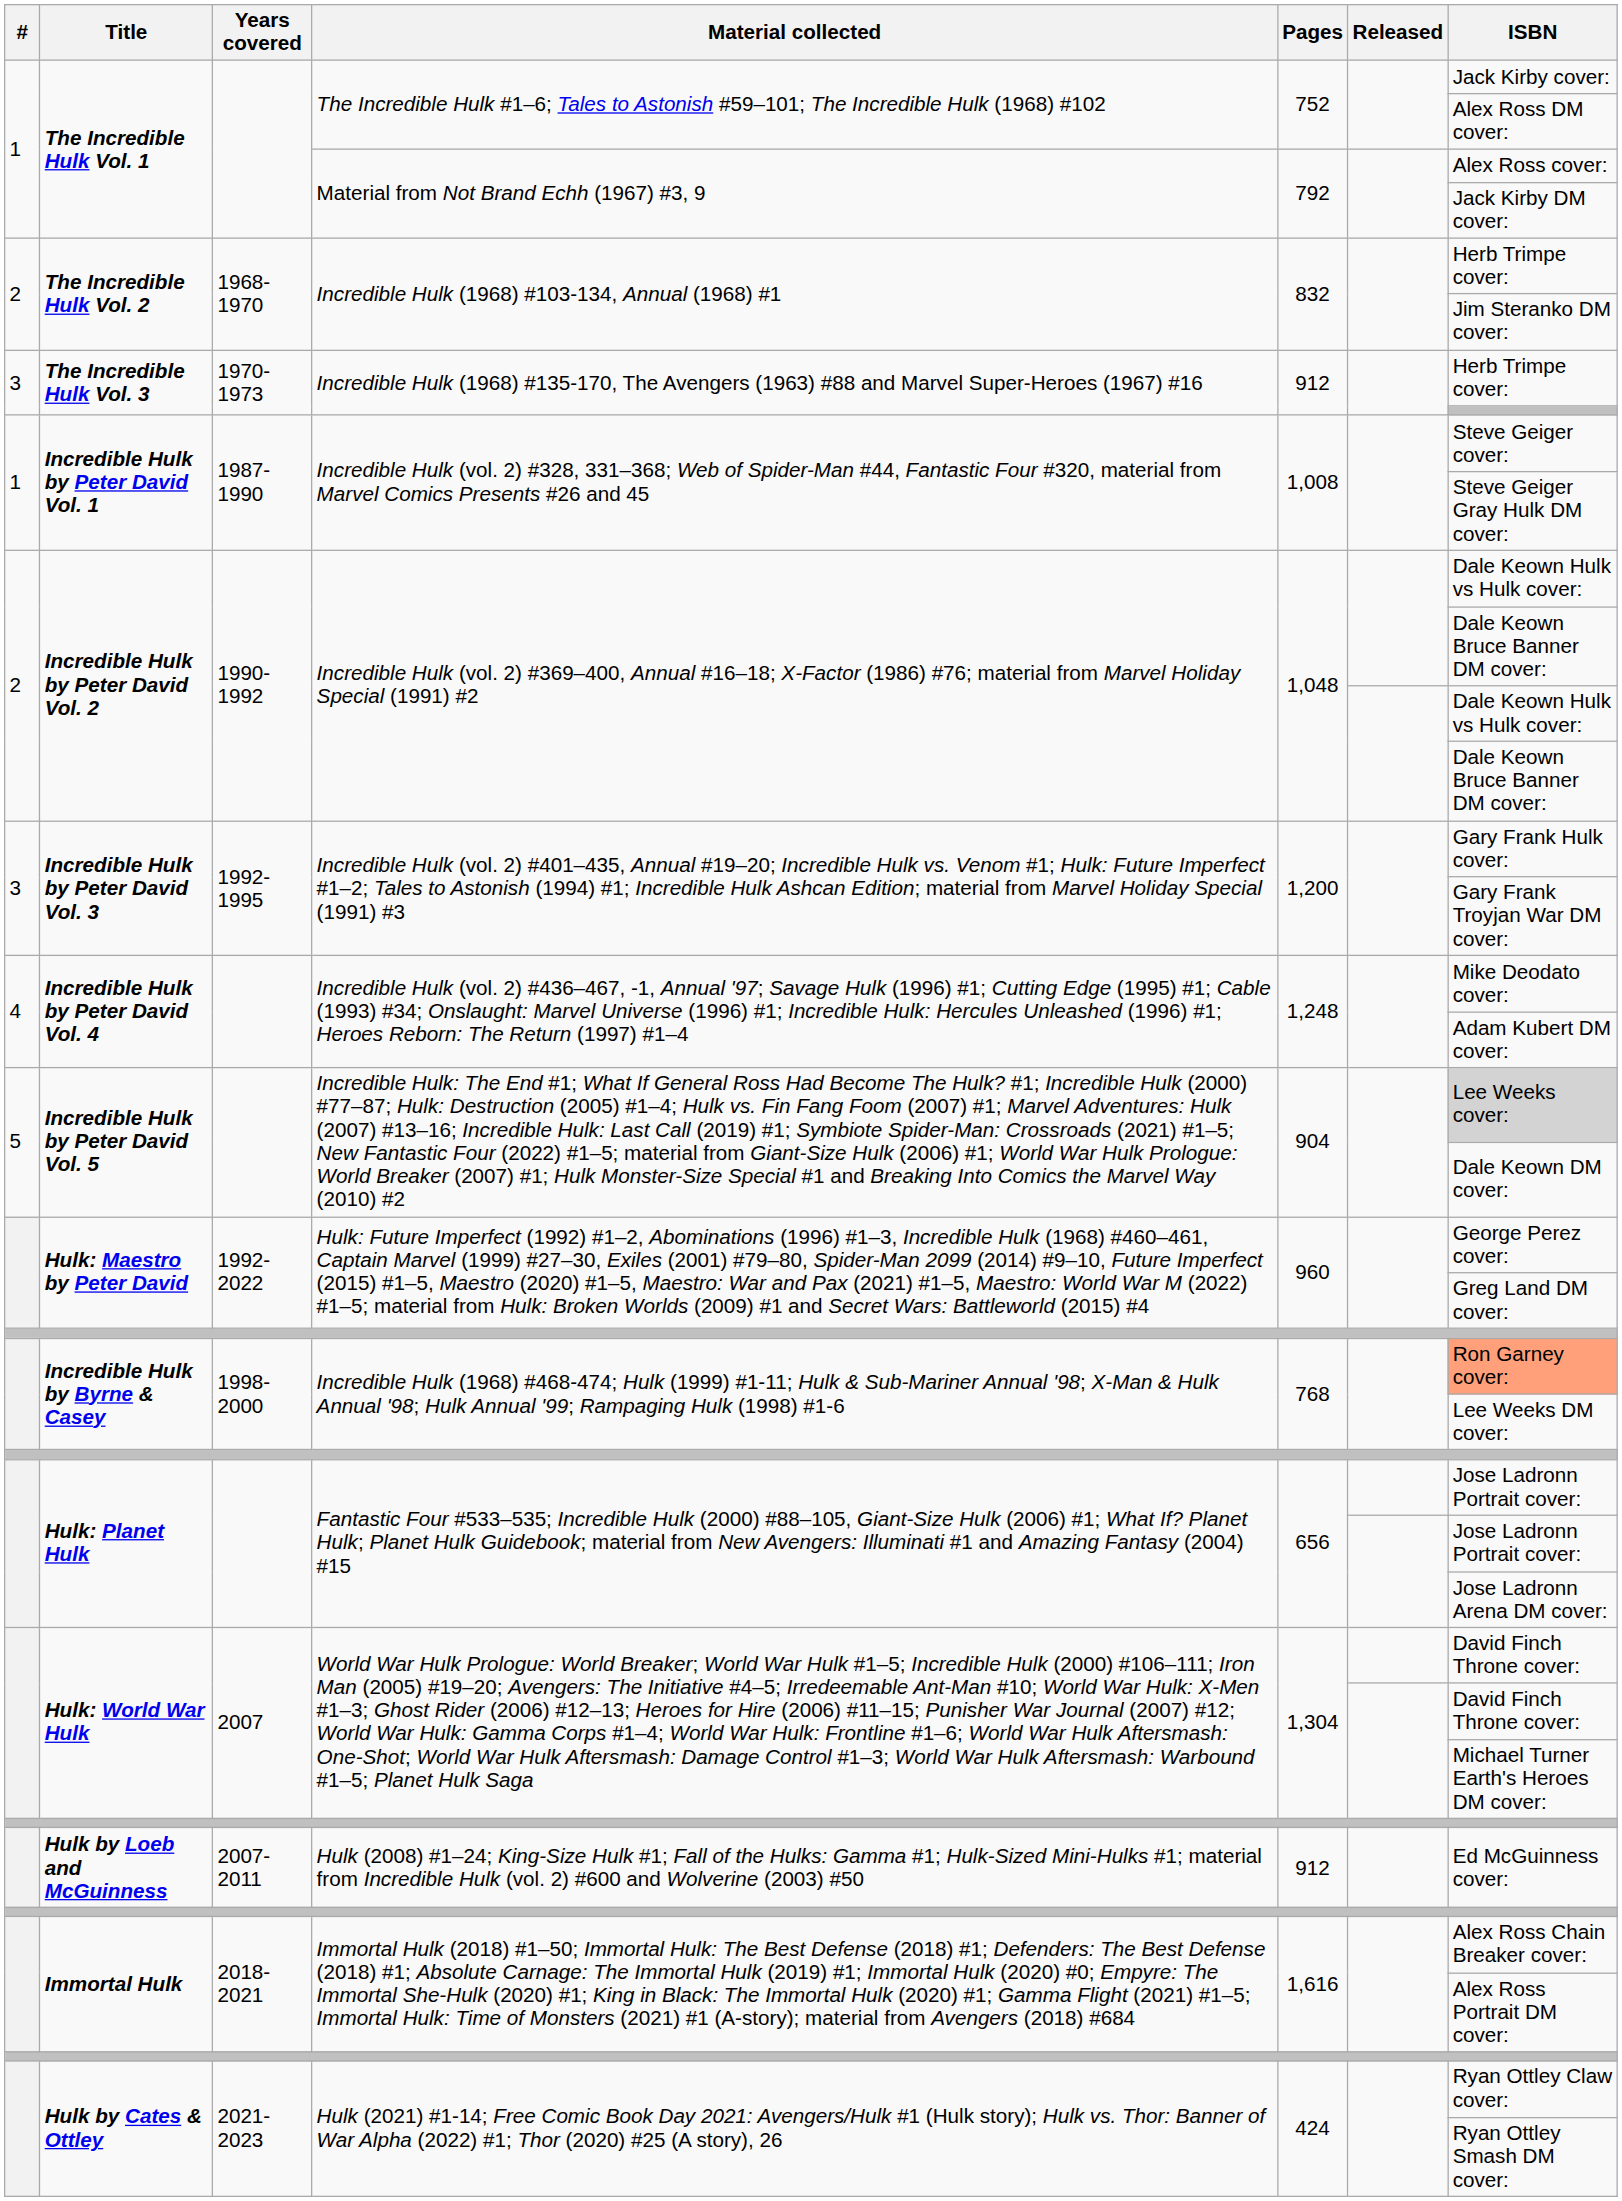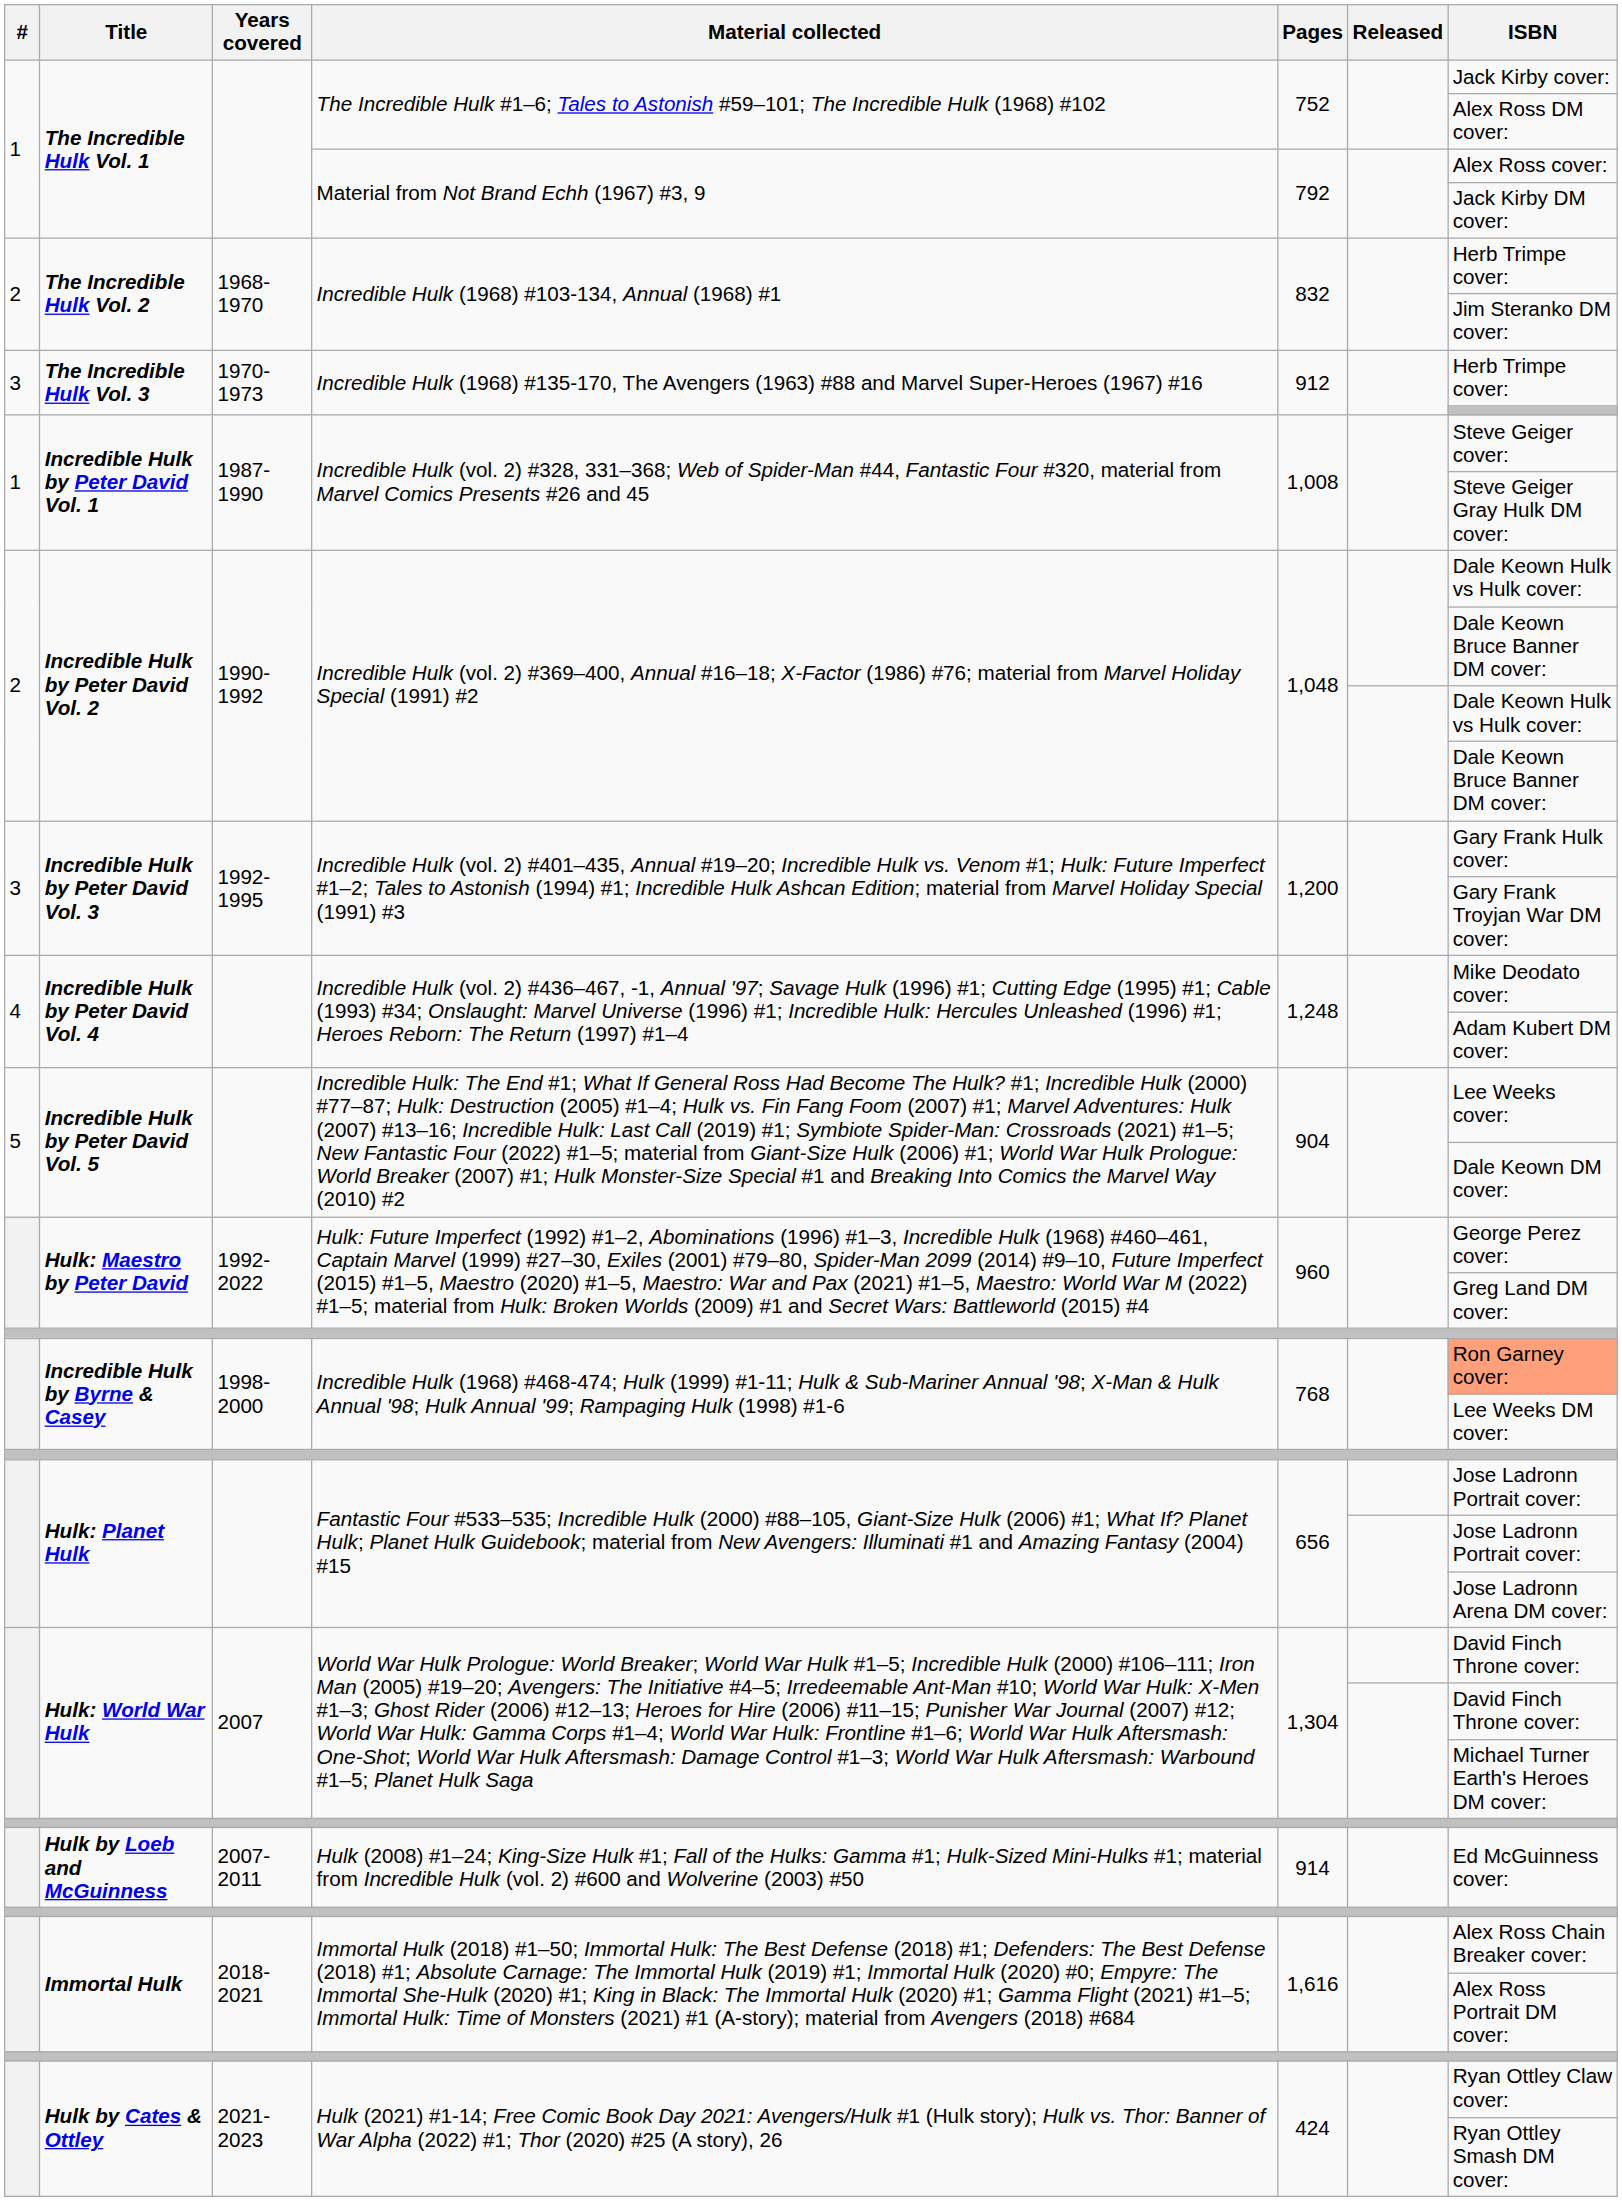row 20 | ISBN: lightgrey background -> no background
row 35 | Pages: 912 -> 914
